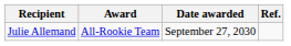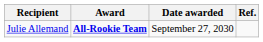row 2 | Award: normal -> bold
